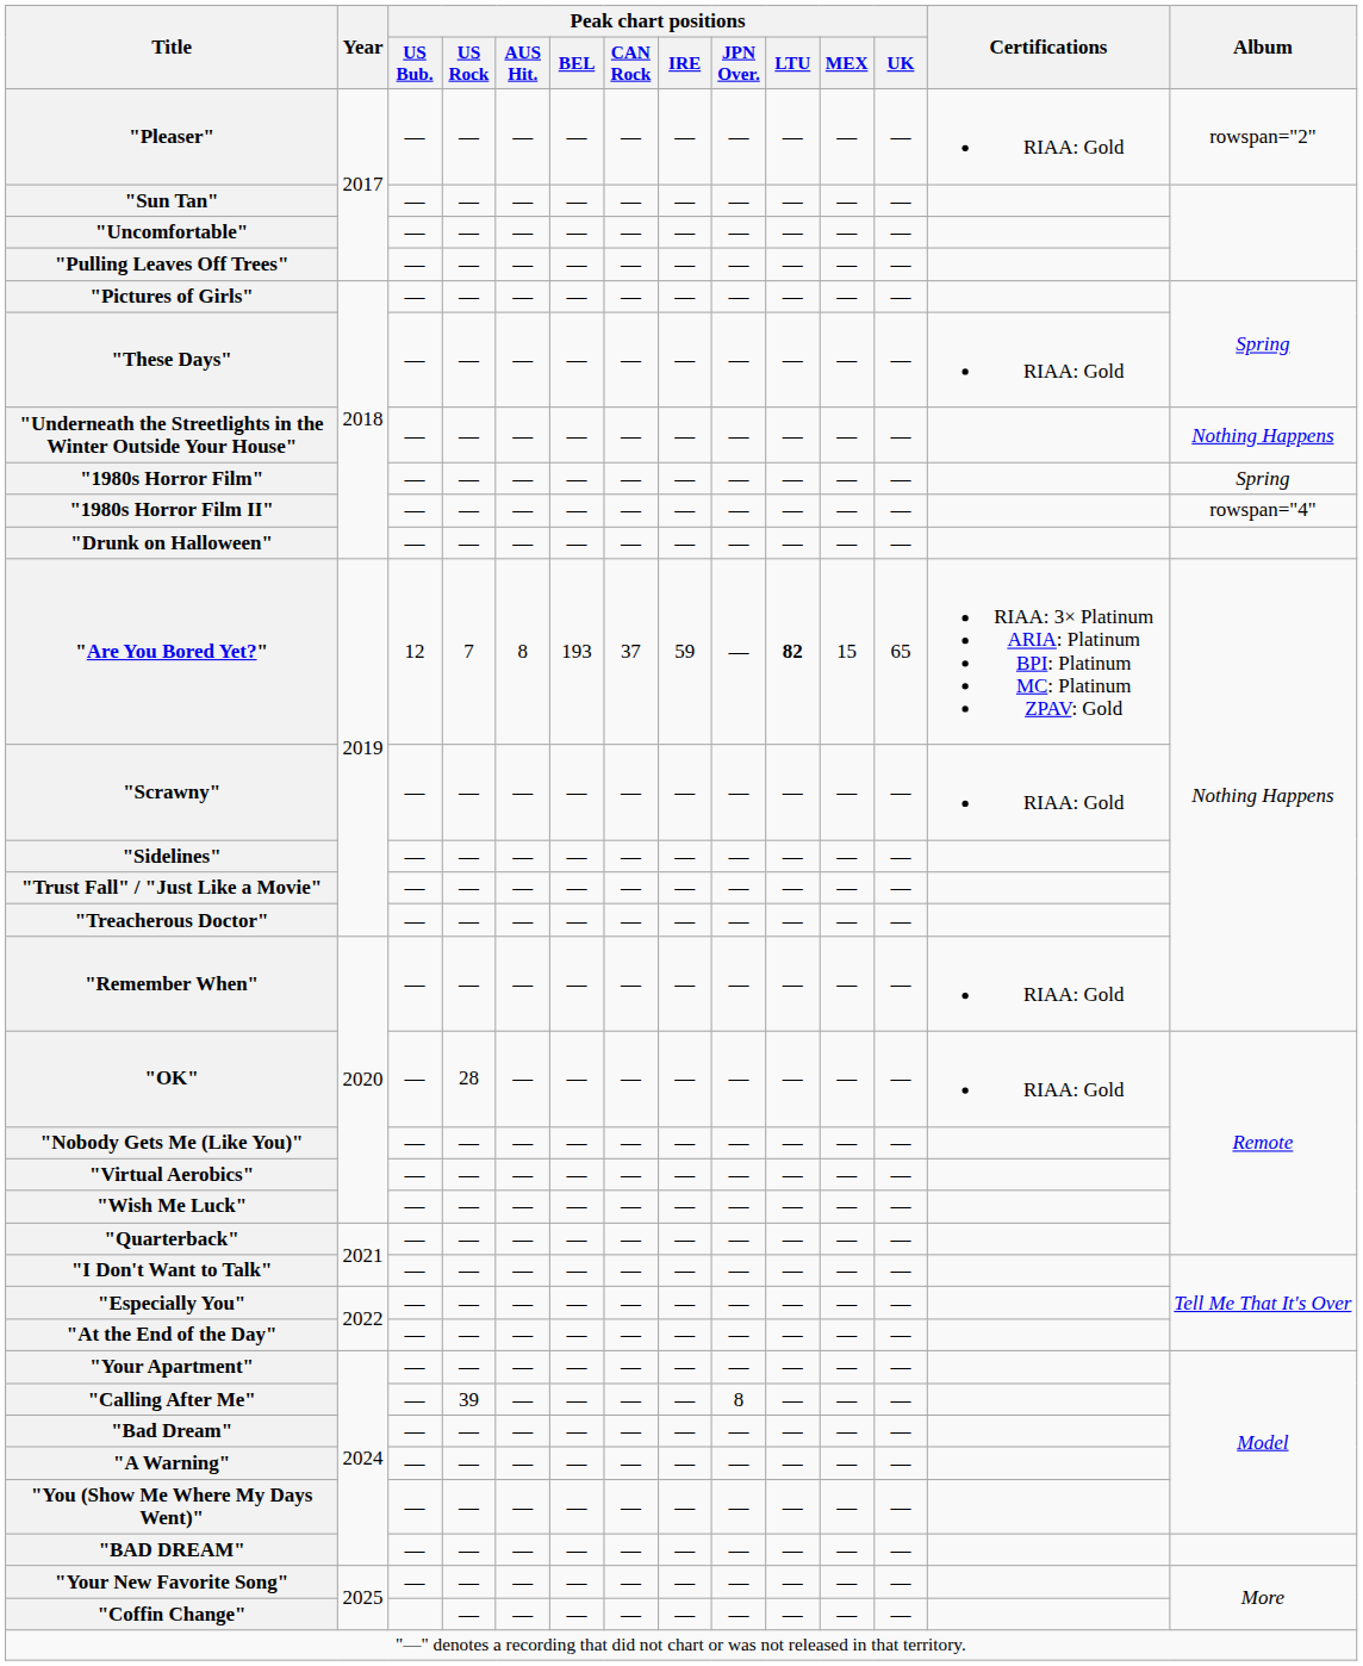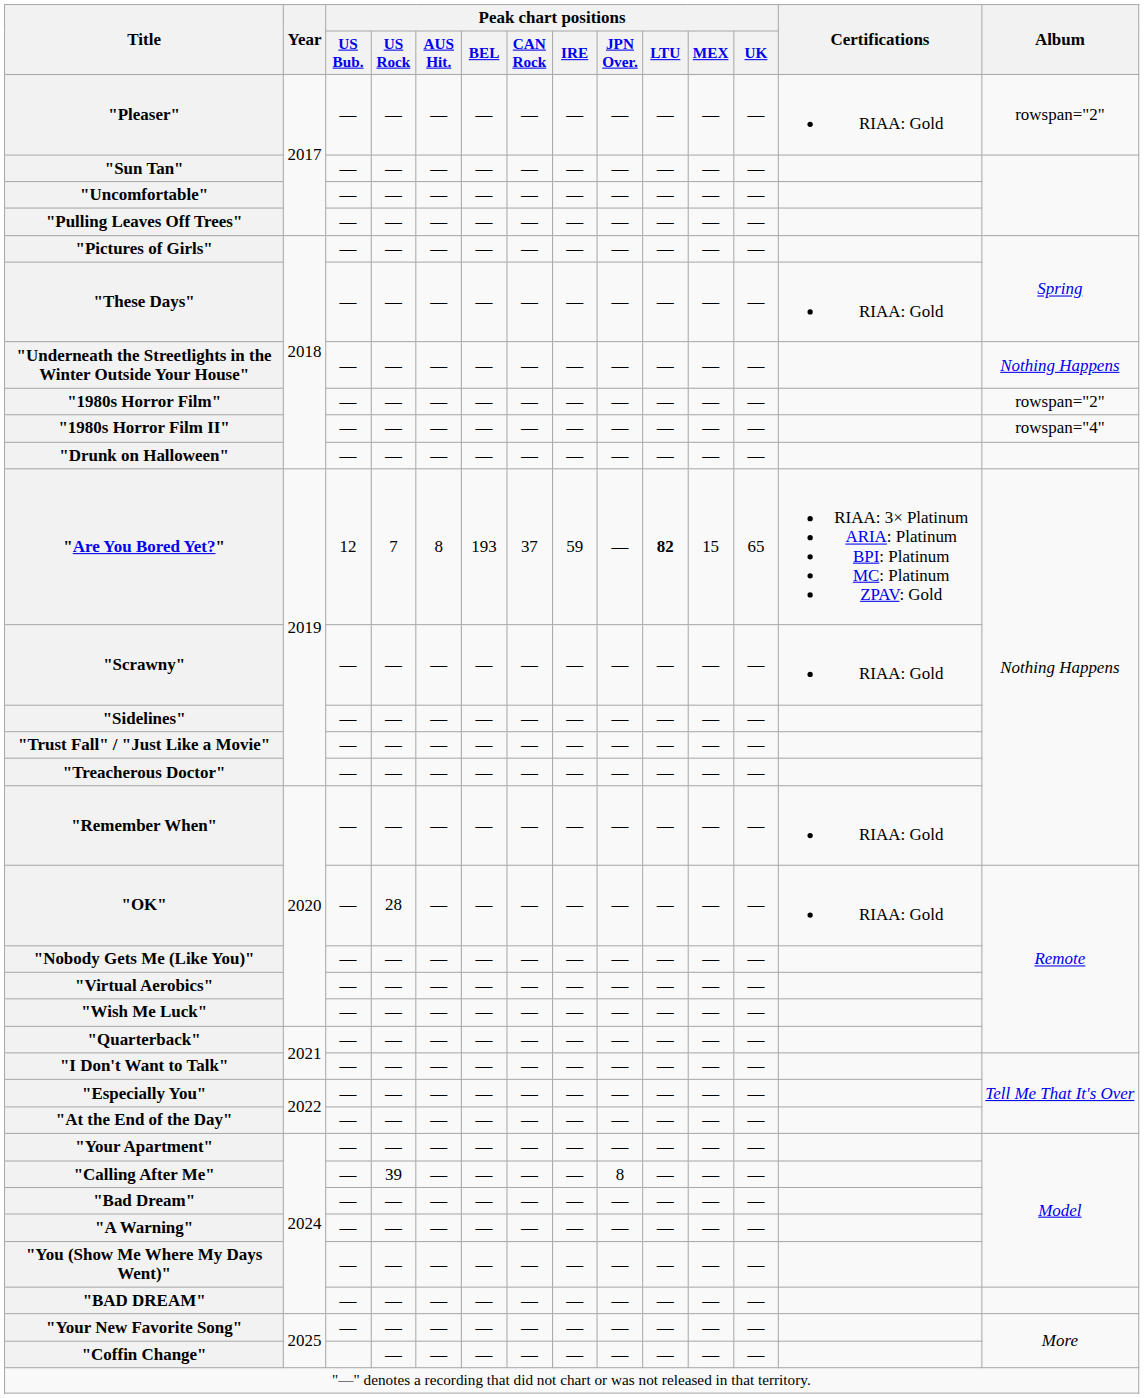"1980s Horror Film" | Album: Spring -> rowspan="2"
